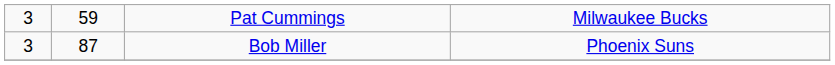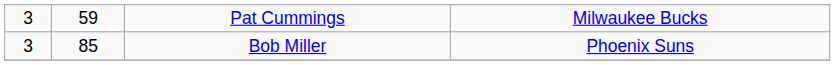Bob Miller | column 2: 87 -> 85
